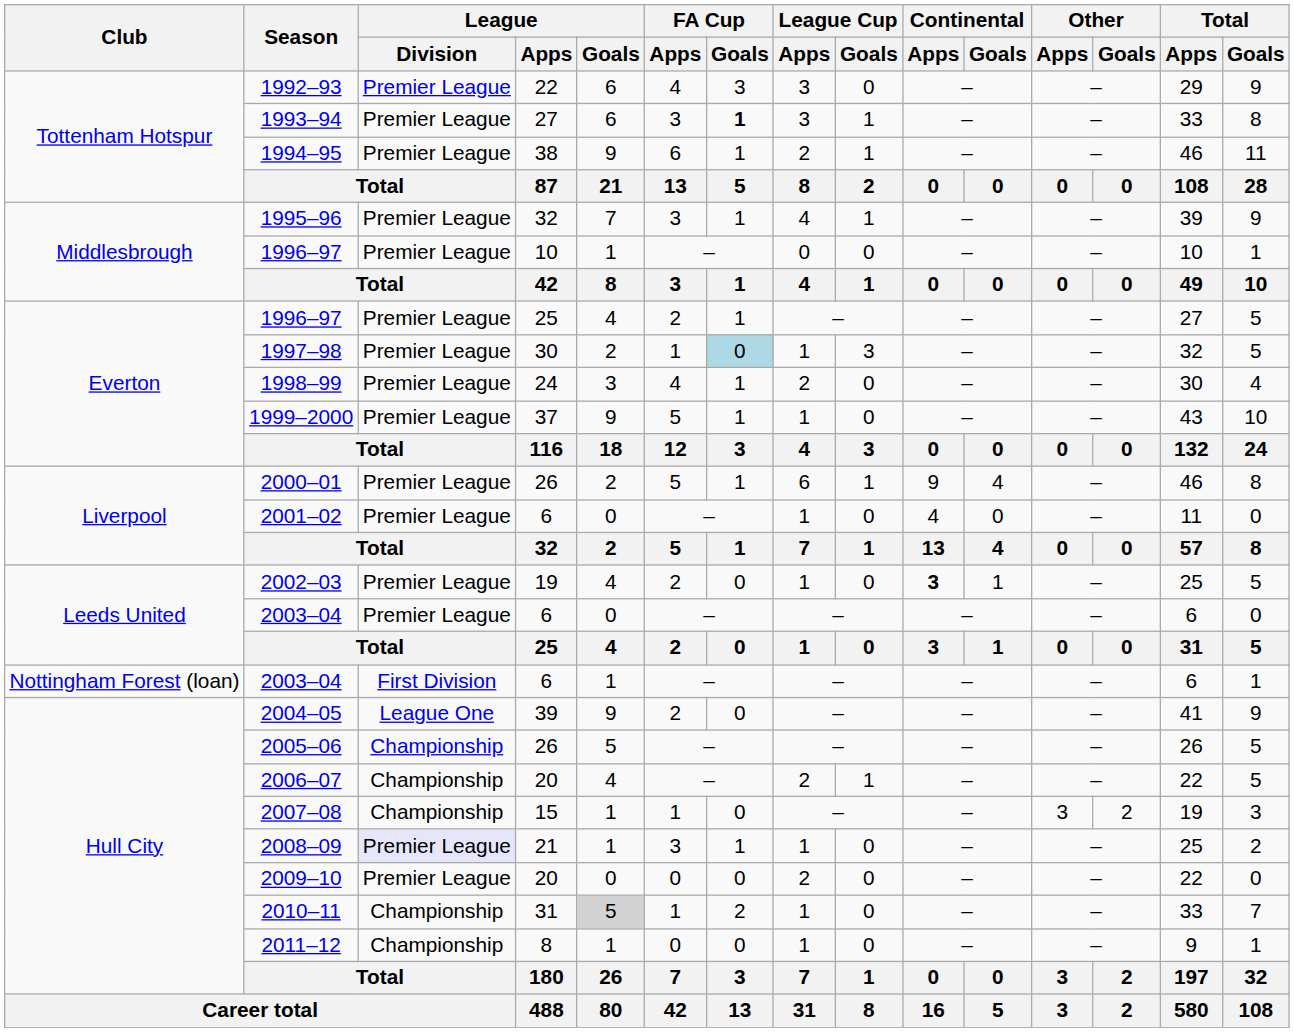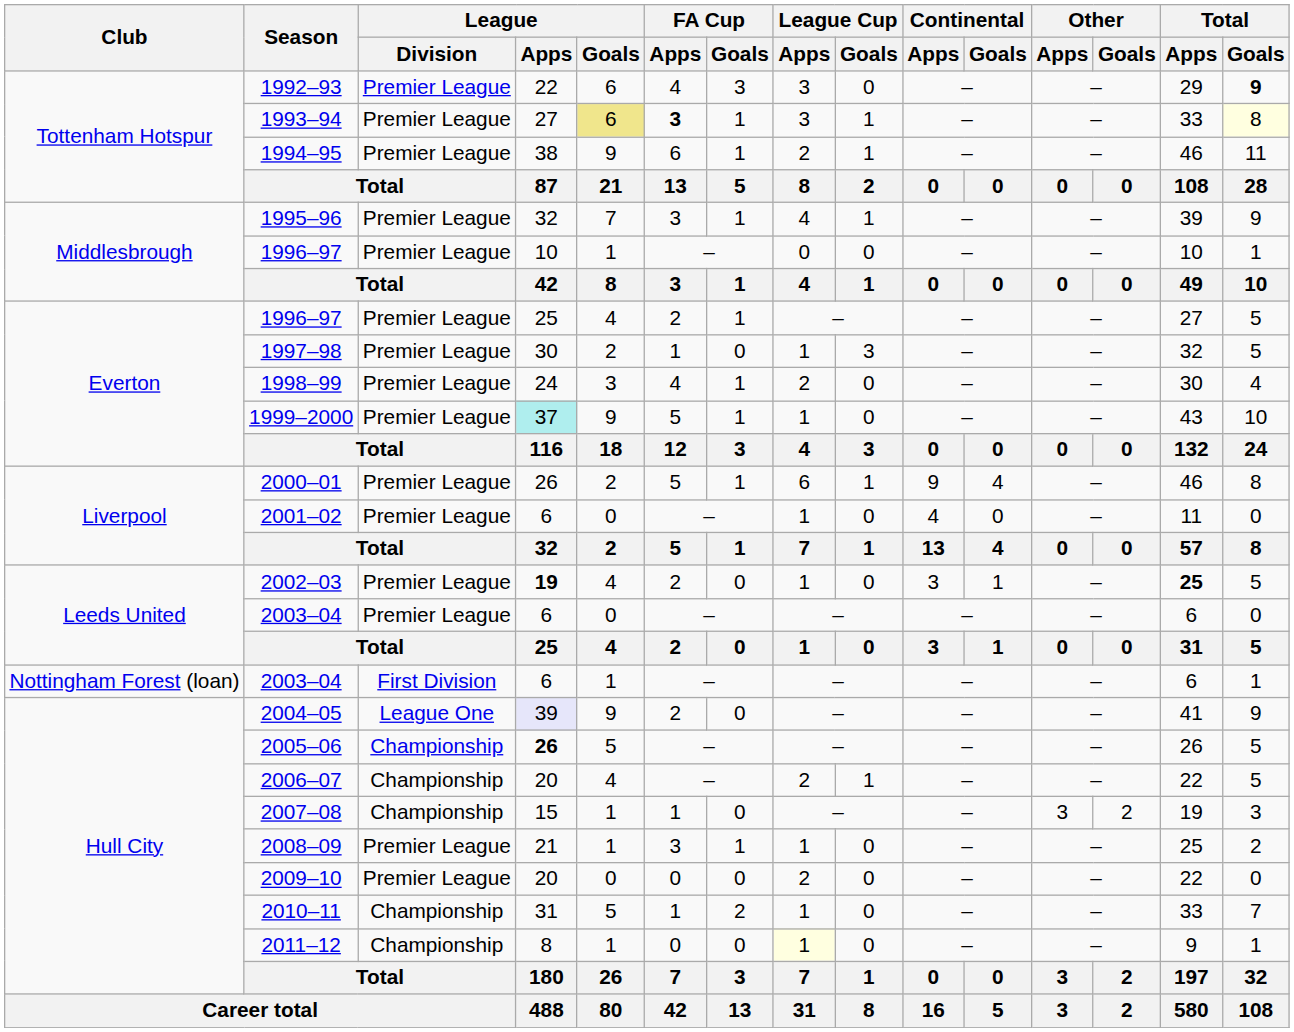1992–93 | Total / Goals: normal -> bold
1993–94 | League / Goals: no background -> khaki background
1993–94 | FA Cup / Apps: normal -> bold
1993–94 | FA Cup / Goals: bold -> normal
1993–94 | Total / Goals: no background -> lightyellow background
1997–98 | FA Cup / Goals: lightblue background -> no background
1999–2000 | League / Apps: no background -> paleturquoise background
2002–03 | League / Apps: normal -> bold
2002–03 | Continental / Apps: bold -> normal
2002–03 | Total / Apps: normal -> bold
2004–05 | League / Apps: no background -> lavender background
2005–06 | League / Apps: normal -> bold
2008–09 | League / Division: lavender background -> no background
2010–11 | League / Goals: lightgrey background -> no background
2011–12 | League Cup / Apps: no background -> lightyellow background
